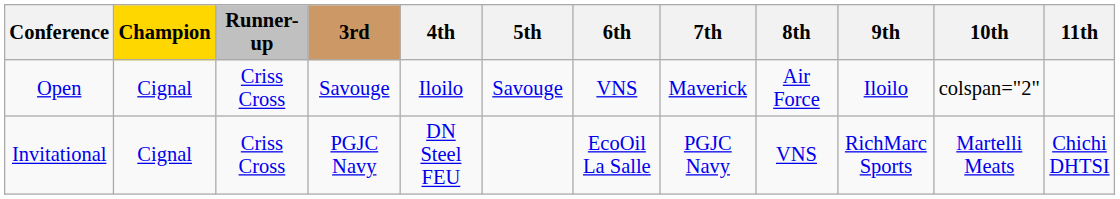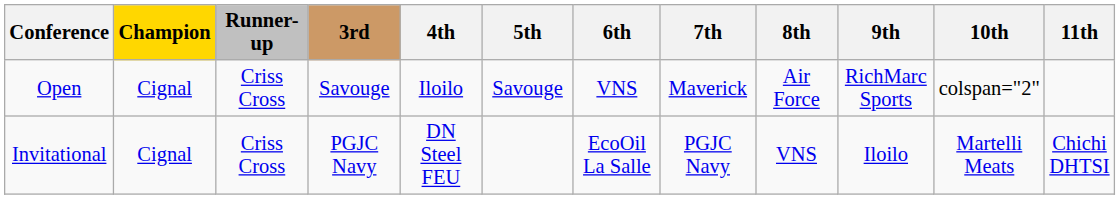Open | 9th: Iloilo -> RichMarc Sports
Invitational | 9th: RichMarc Sports -> Iloilo
